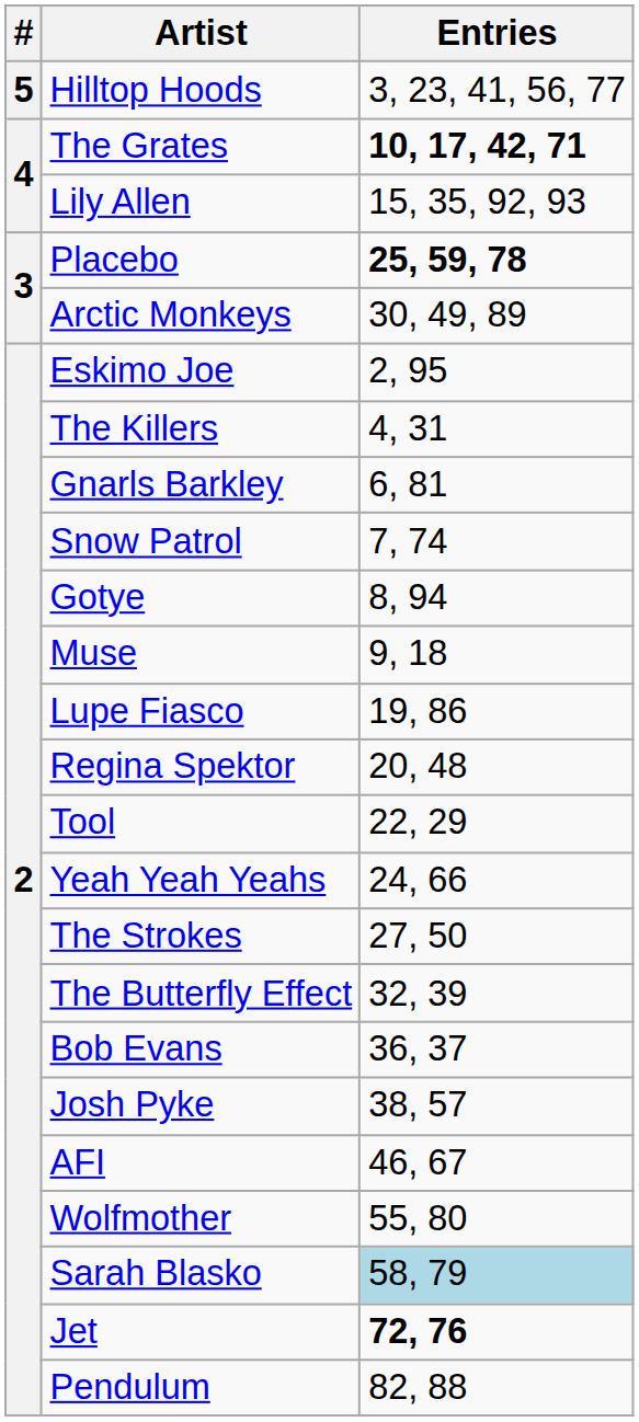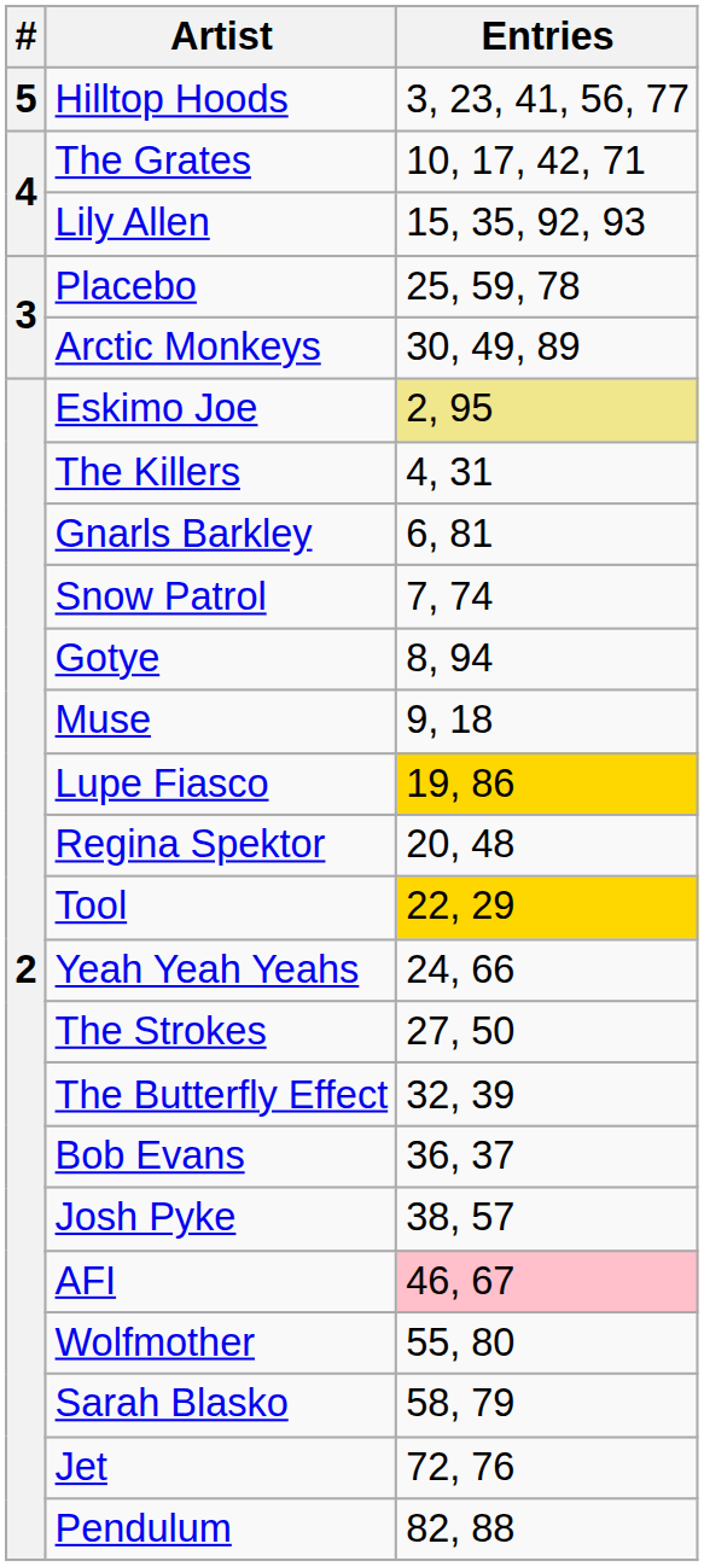The Grates | Entries: bold -> normal
Placebo | Entries: bold -> normal
Eskimo Joe | Entries: no background -> khaki background
Lupe Fiasco | Entries: no background -> gold background
Tool | Entries: no background -> gold background
AFI | Entries: no background -> pink background
Sarah Blasko | Entries: lightblue background -> no background
Jet | Entries: bold -> normal
